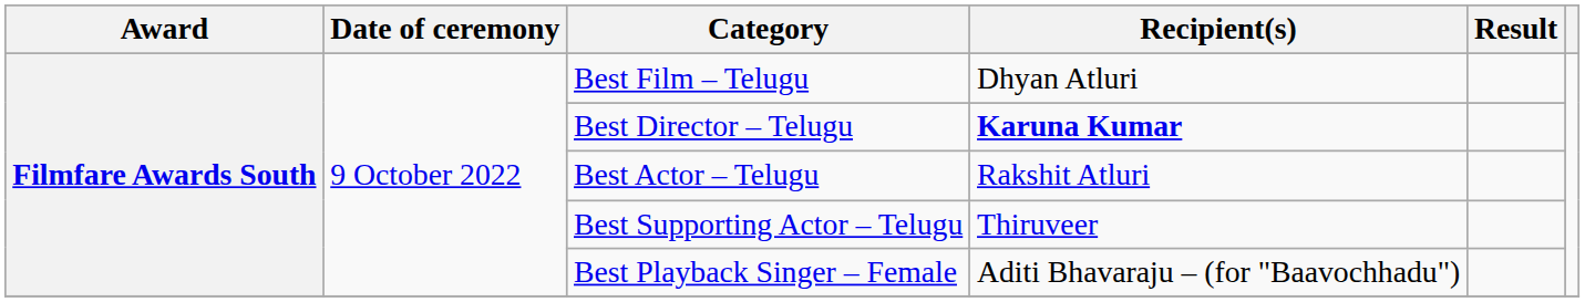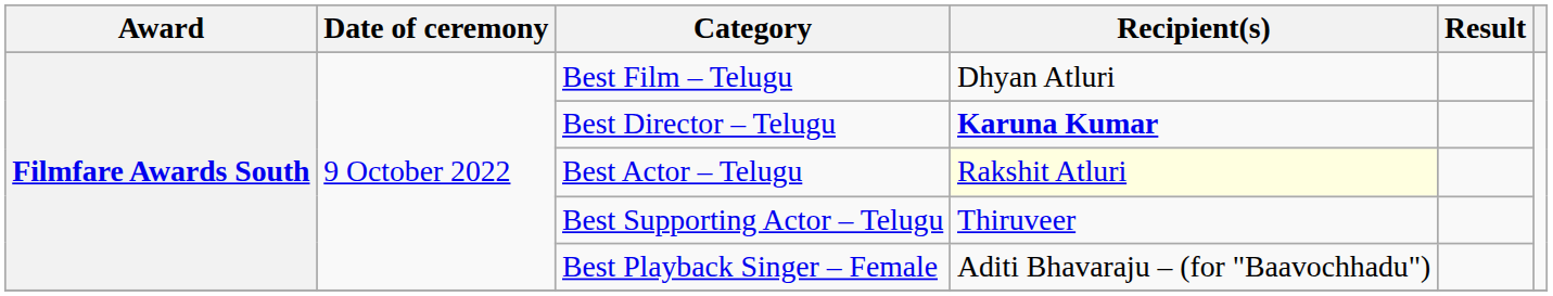Best Actor – Telugu | Recipient(s): no background -> lightyellow background
